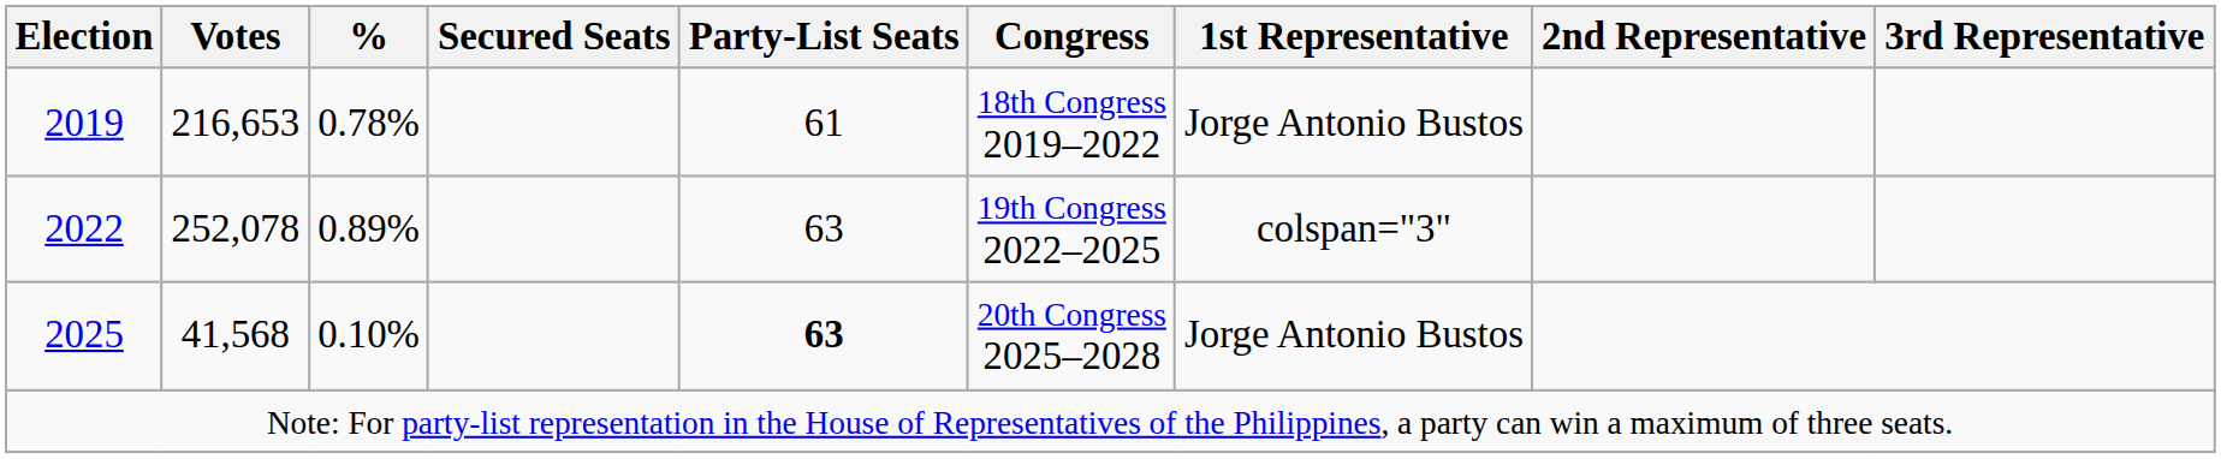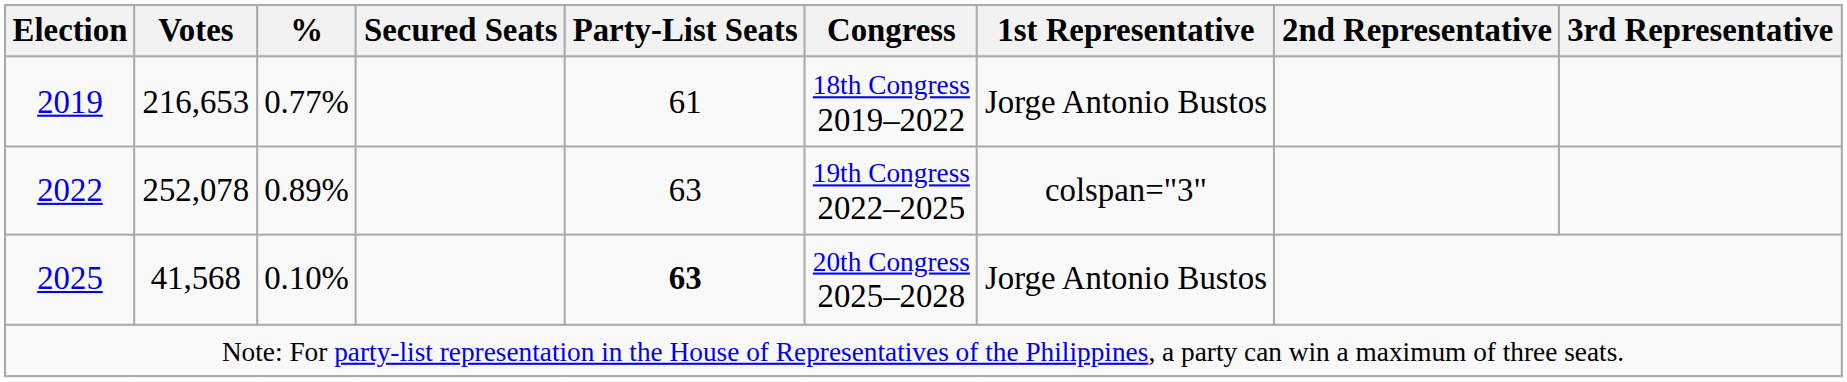2019 | %: 0.78% -> 0.77%
